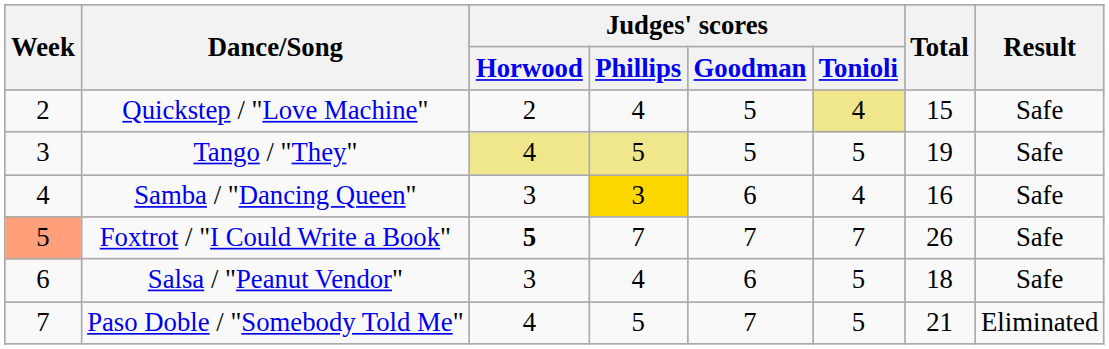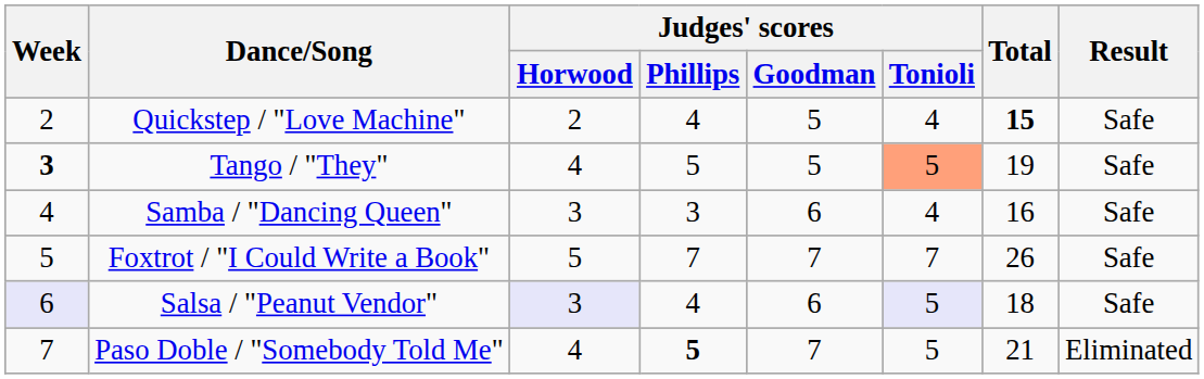Quickstep / "Love Machine" | Judges' scores / Tonioli: khaki background -> no background
Quickstep / "Love Machine" | Total: normal -> bold
Tango / "They" | Week: normal -> bold
Tango / "They" | Judges' scores / Horwood: khaki background -> no background
Tango / "They" | Judges' scores / Phillips: khaki background -> no background
Tango / "They" | Judges' scores / Tonioli: no background -> lightsalmon background
Samba / "Dancing Queen" | Judges' scores / Phillips: gold background -> no background
Foxtrot / "I Could Write a Book" | Week: lightsalmon background -> no background
Foxtrot / "I Could Write a Book" | Judges' scores / Horwood: bold -> normal
Salsa / "Peanut Vendor" | Week: no background -> lavender background
Salsa / "Peanut Vendor" | Judges' scores / Horwood: no background -> lavender background
Salsa / "Peanut Vendor" | Judges' scores / Tonioli: no background -> lavender background
Paso Doble / "Somebody Told Me" | Judges' scores / Phillips: normal -> bold
